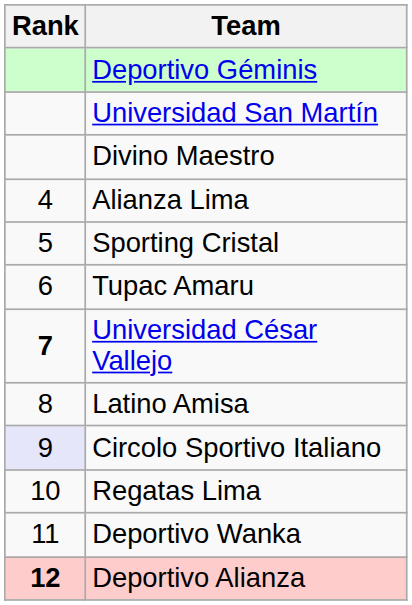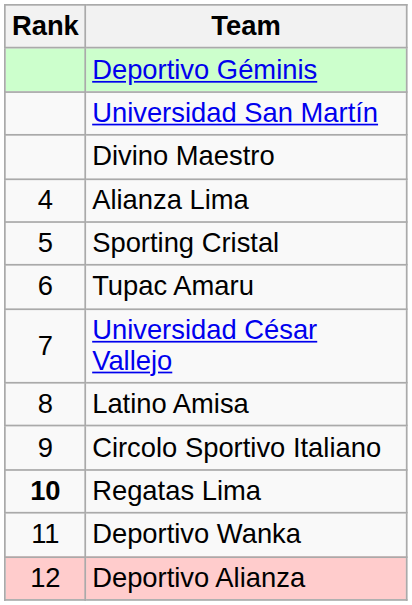Universidad César Vallejo | Rank: bold -> normal
Circolo Sportivo Italiano | Rank: lavender background -> no background
Regatas Lima | Rank: normal -> bold
Deportivo Alianza | Rank: bold -> normal
